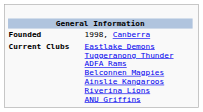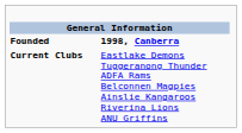Founded | column 2: normal -> bold
